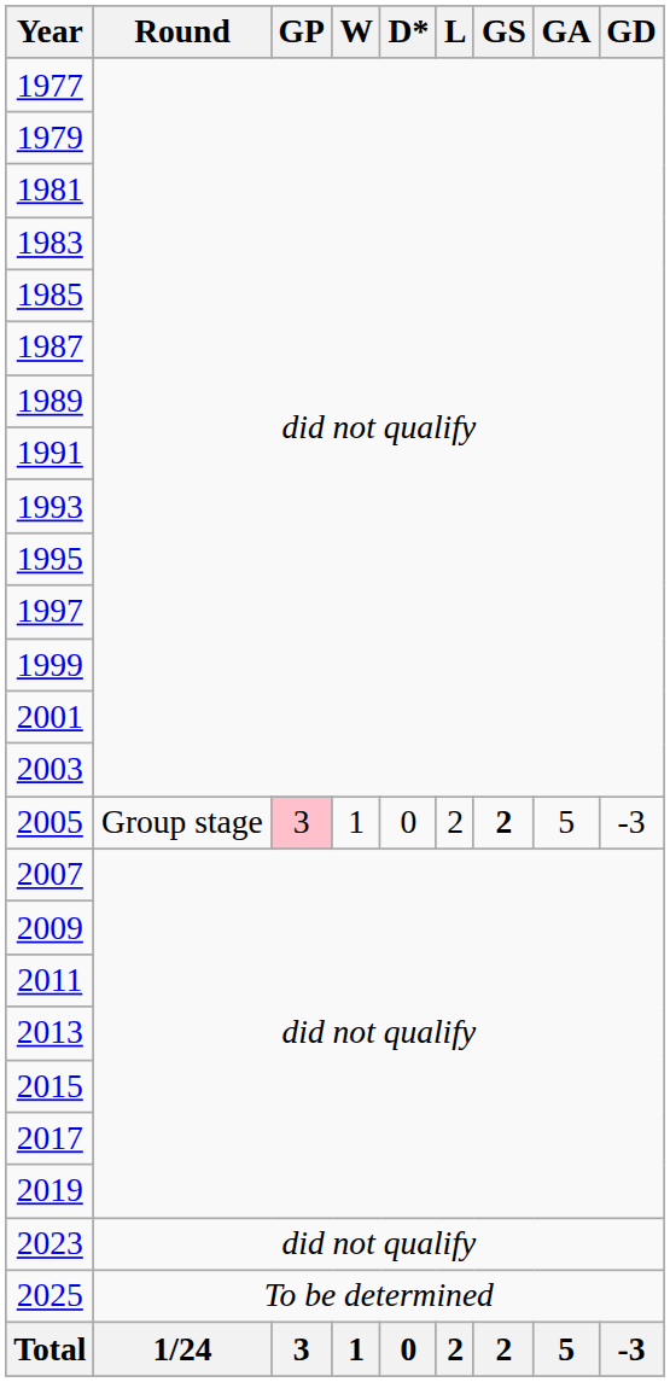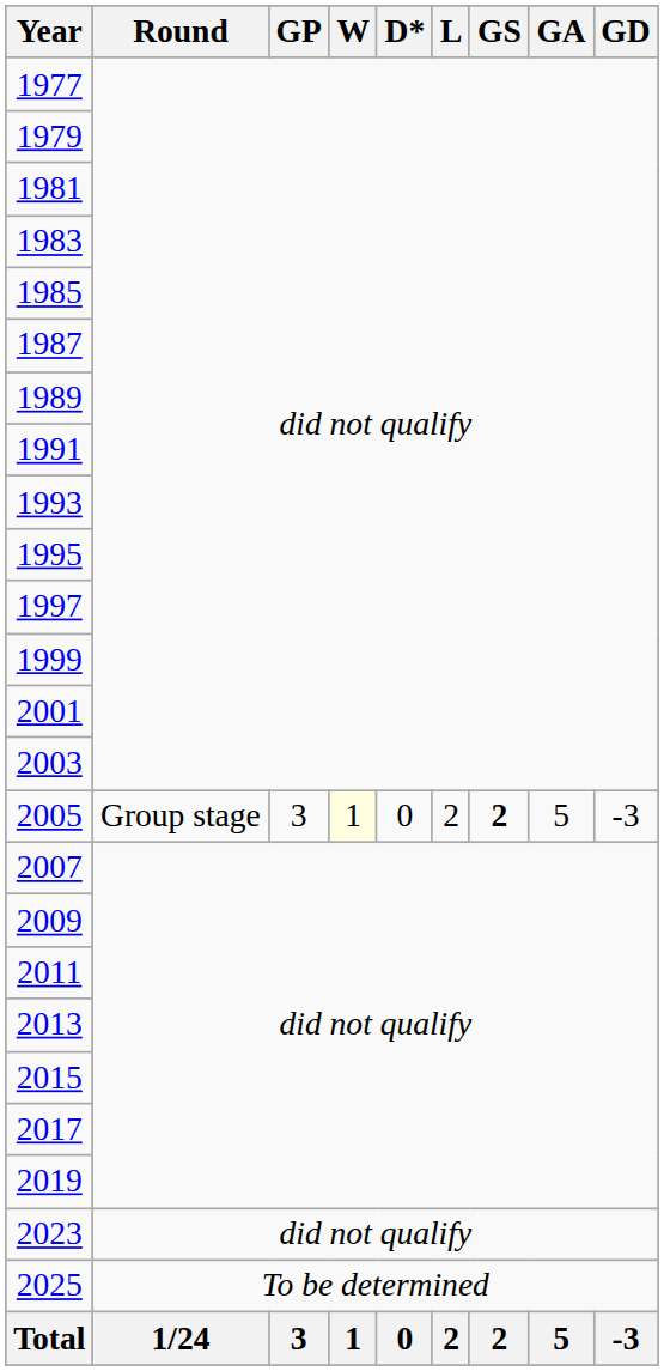2005 | GP: pink background -> no background
2005 | W: no background -> lightyellow background
